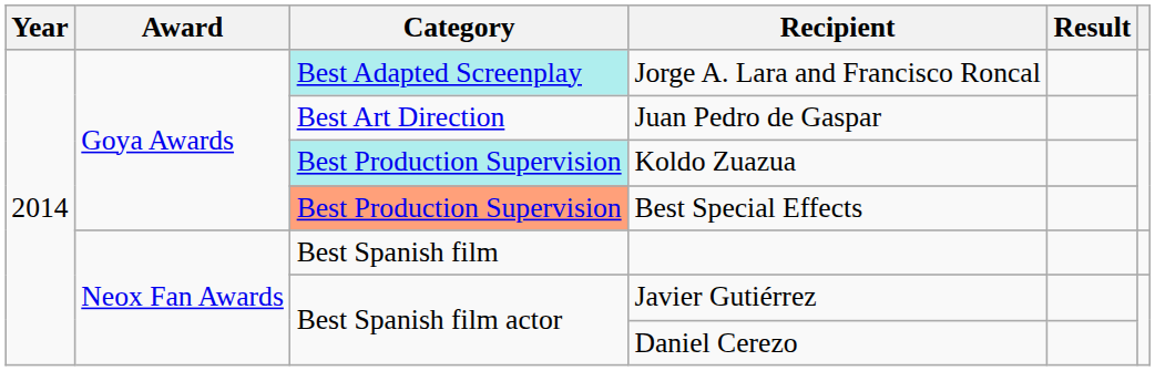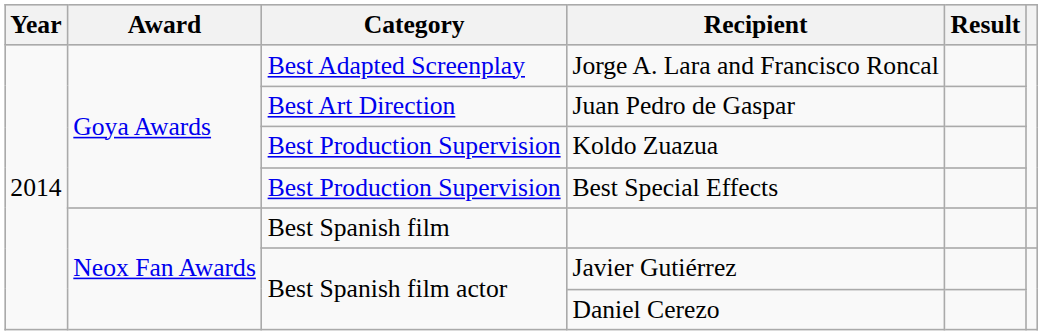Jorge A. Lara and Francisco Roncal | Category: paleturquoise background -> no background
Koldo Zuazua | Category: paleturquoise background -> no background
Best Special Effects | Category: lightsalmon background -> no background
